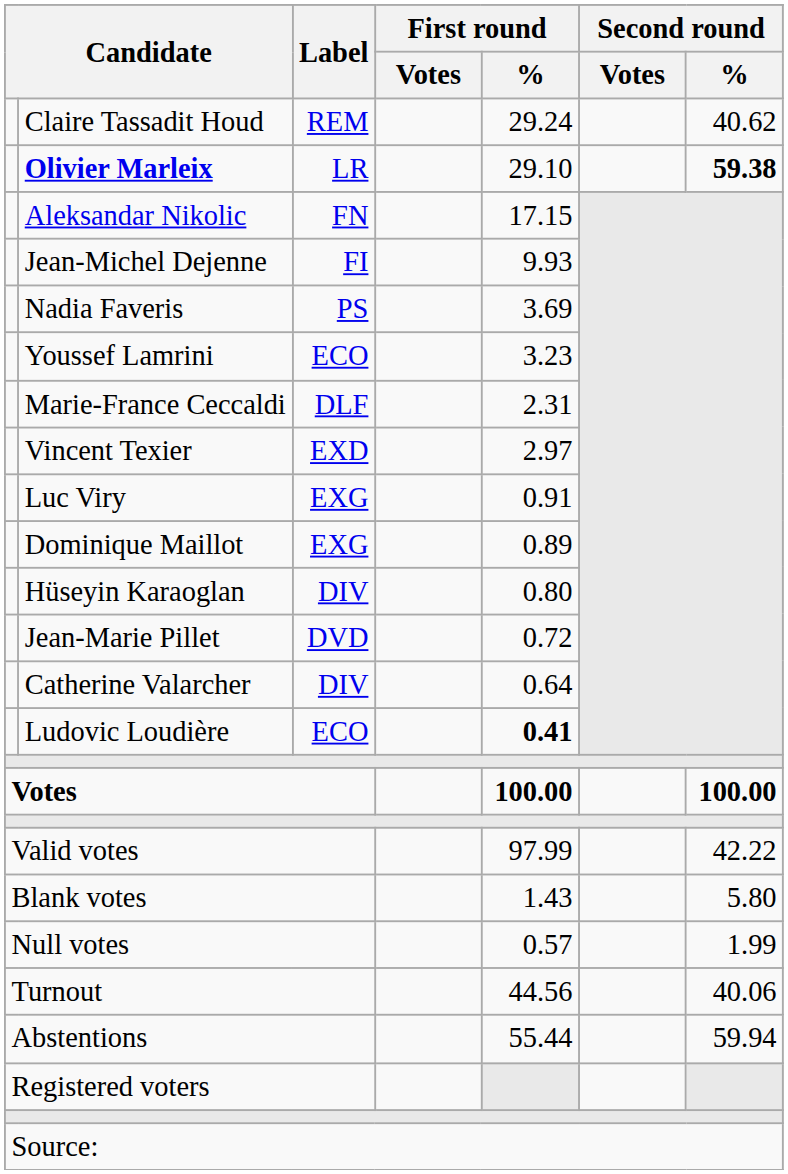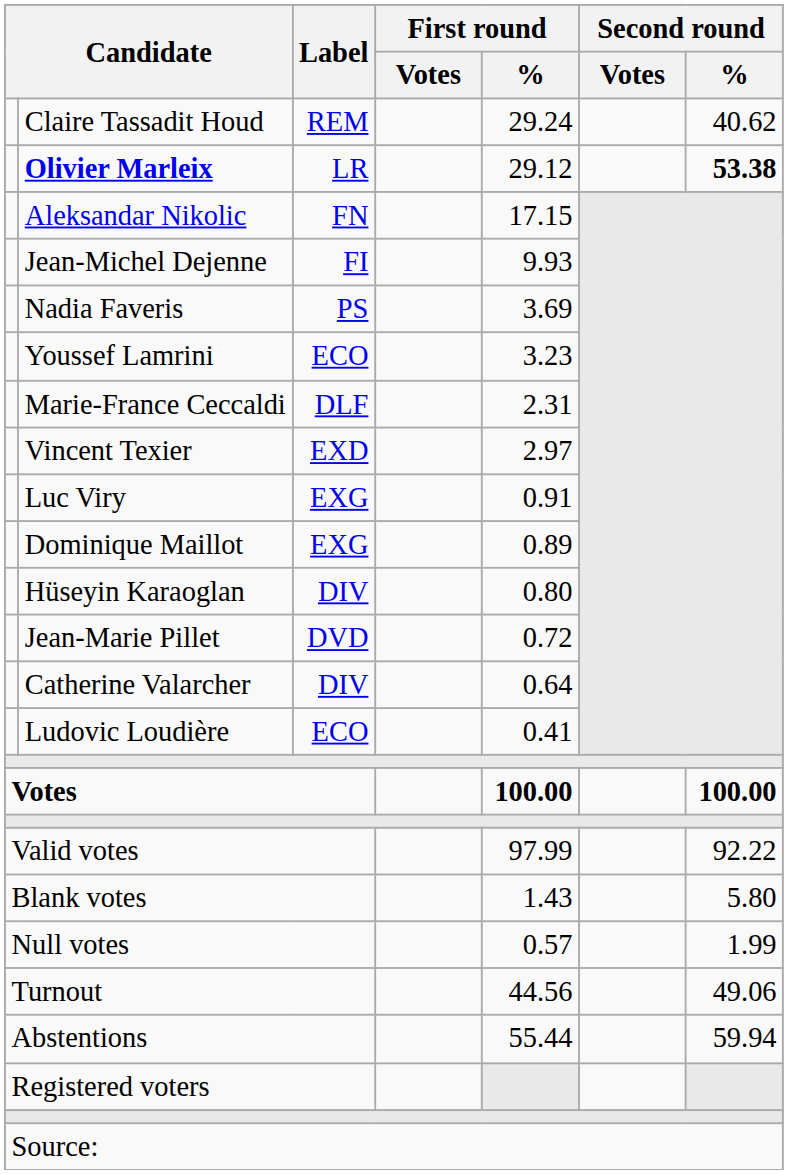Olivier Marleix | First round / %: 29.10 -> 29.12
Olivier Marleix | Second round / %: 59.38 -> 53.38
Ludovic Loudière | First round / %: bold -> normal
Valid votes | Second round / %: 42.22 -> 92.22
Turnout | Second round / %: 40.06 -> 49.06
